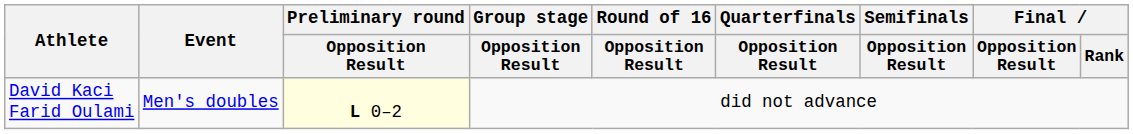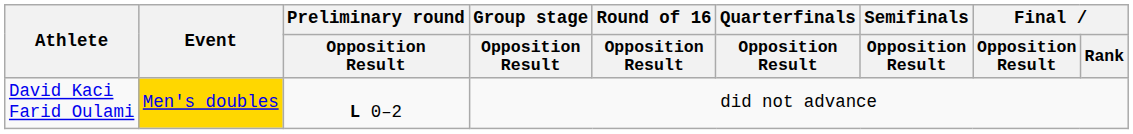David Kaci Farid Oulami | Event: no background -> gold background
David Kaci Farid Oulami | Preliminary round / Opposition Result: lightyellow background -> no background
